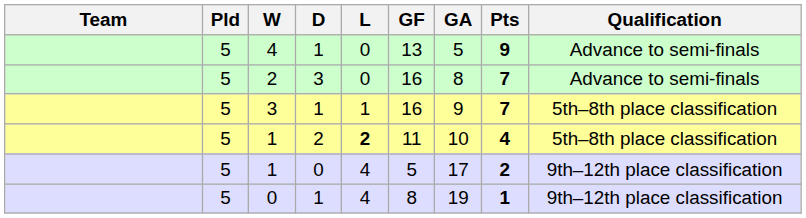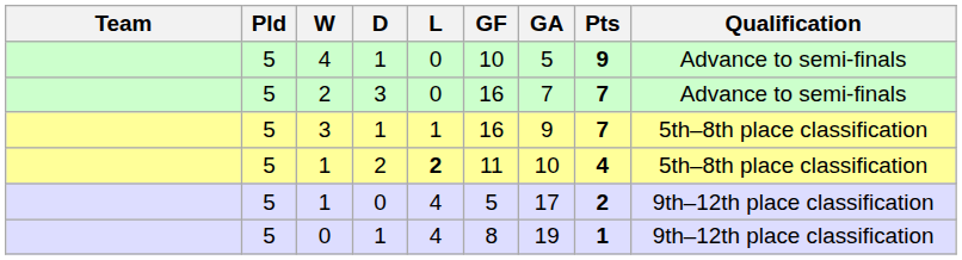row 2 | GF: 13 -> 10
row 3 | GA: 8 -> 7
